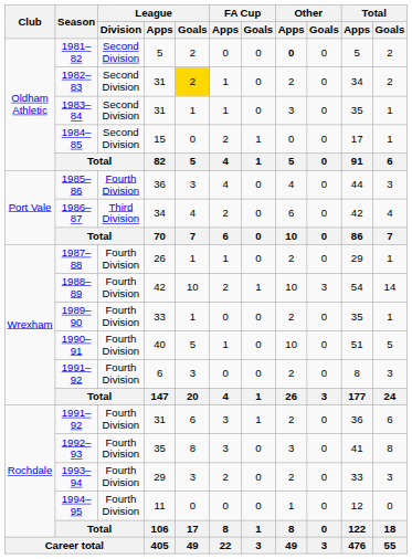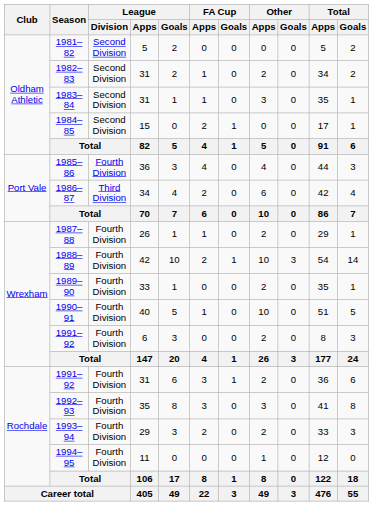1981–82 | Other / Apps: bold -> normal
1982–83 | League / Goals: gold background -> no background
